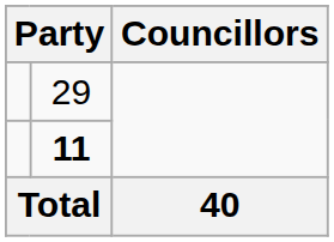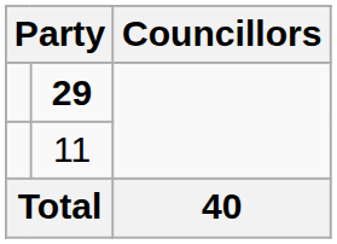29 | column 2: normal -> bold
11 | column 2: bold -> normal
